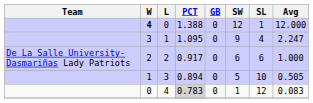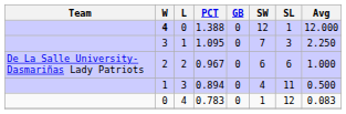row 3 | SW: 9 -> 7
row 3 | SL: 4 -> 3
row 3 | Avg: 2.247 -> 2.250
row 4 | PCT: 0.917 -> 0.967
row 5 | SW: 5 -> 4
row 5 | SL: 10 -> 11
row 5 | Avg: 0.505 -> 0.500
row 6 | PCT: lightgrey background -> no background
